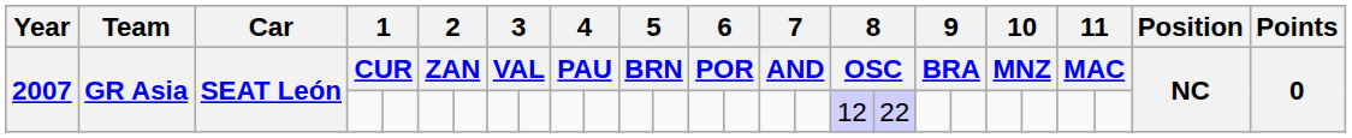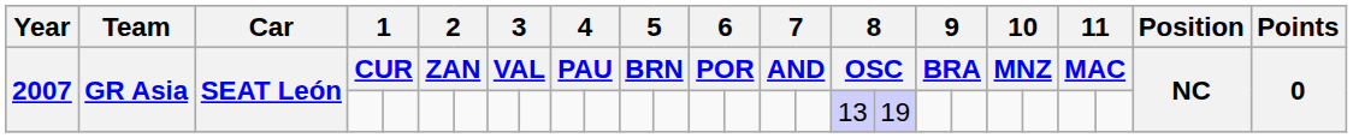row 3 | column 18: 12 -> 13
row 3 | column 19: 22 -> 19
